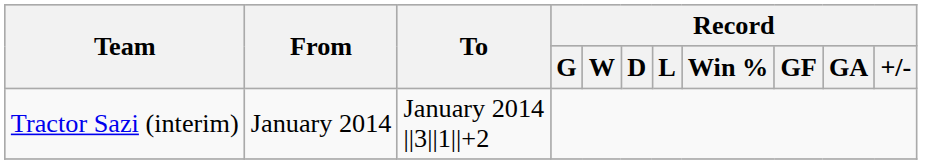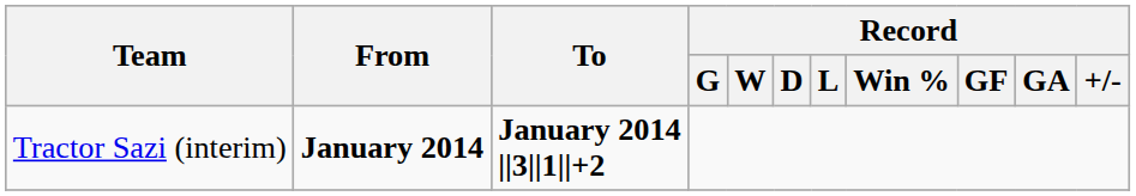Tractor Sazi (interim) | From: normal -> bold
Tractor Sazi (interim) | To: normal -> bold
